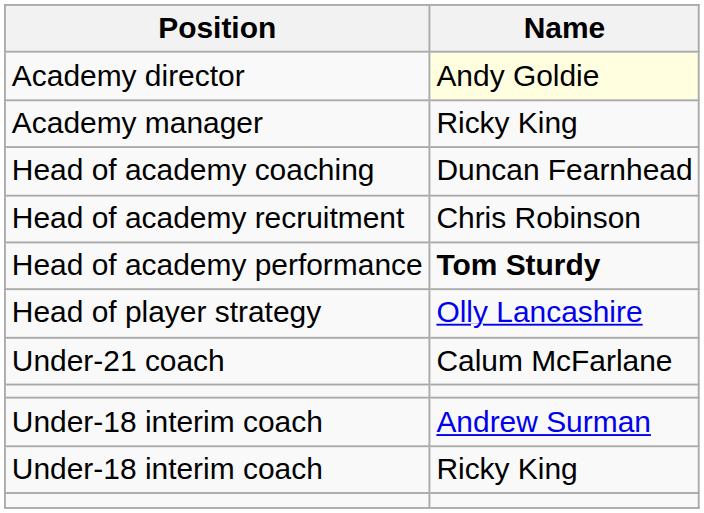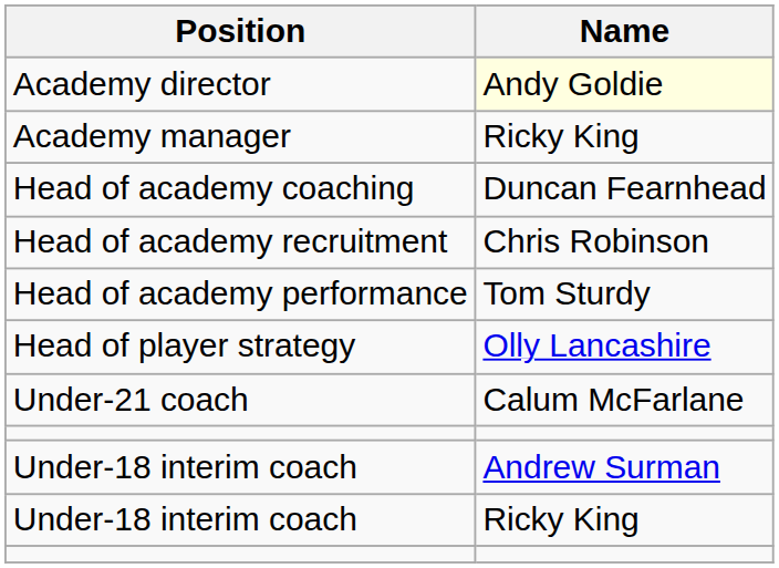row 6 | Name: bold -> normal
